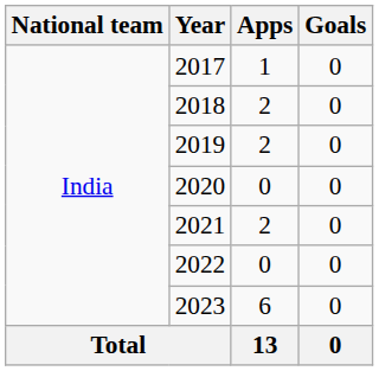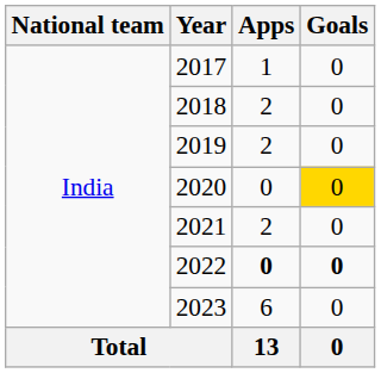2020 | Goals: no background -> gold background
2022 | Apps: normal -> bold
2022 | Goals: normal -> bold
